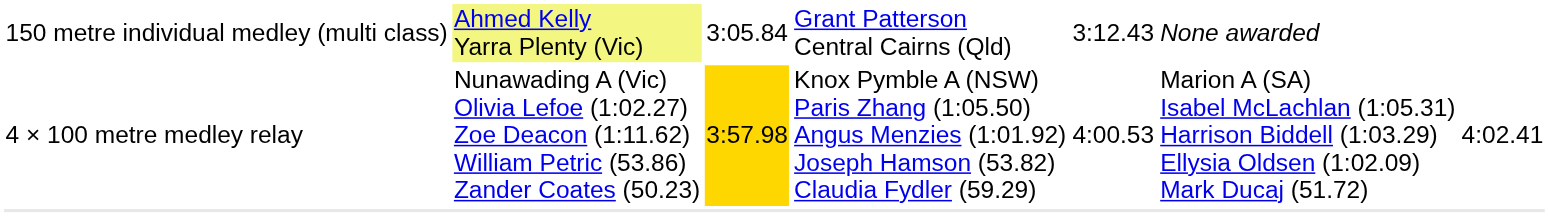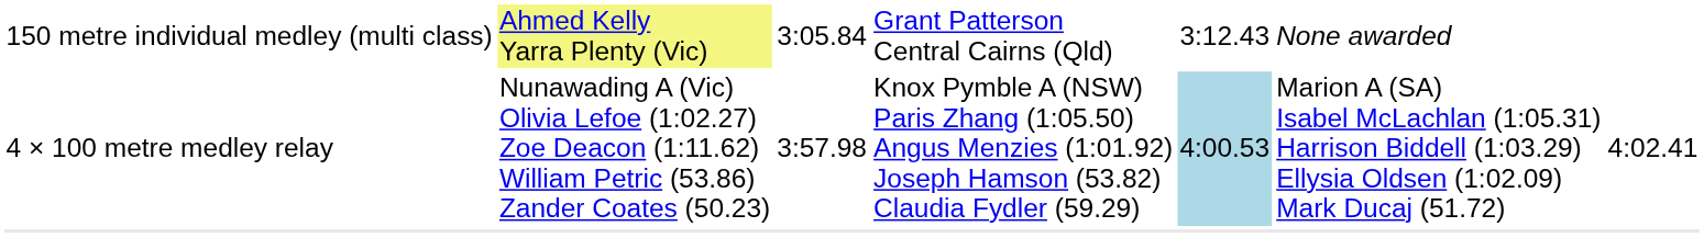4 × 100 metre medley relay | column 3: gold background -> no background
4 × 100 metre medley relay | column 5: no background -> lightblue background
